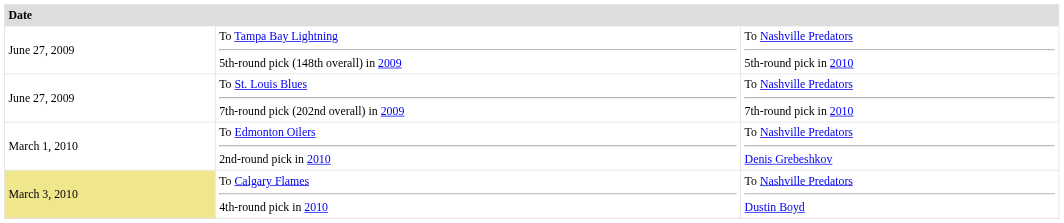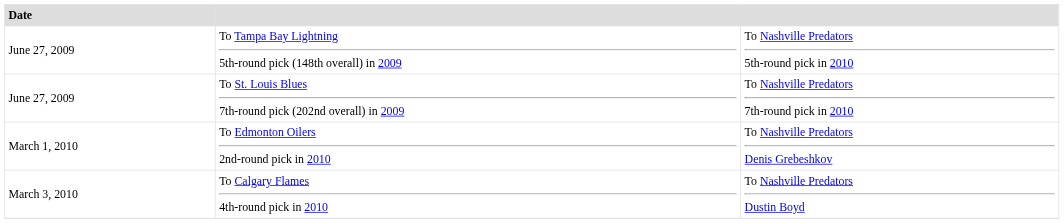To Calgary Flames 4th-round pick in 2010 | Date: khaki background -> no background
